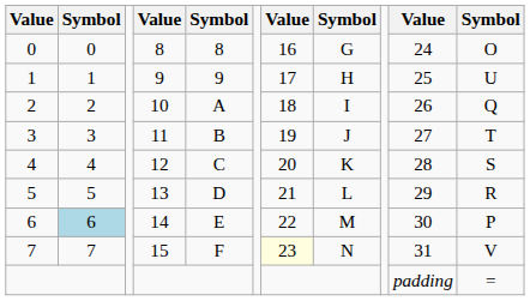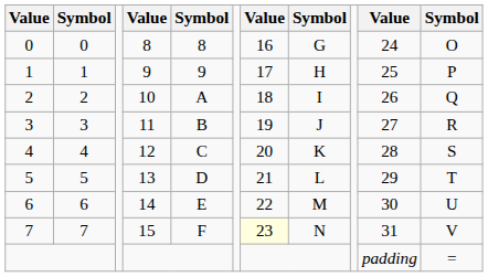row 3 | column 11: U -> P
row 5 | column 11: T -> R
row 7 | column 11: R -> T
row 8 | column 2: lightblue background -> no background
row 8 | column 11: P -> U
